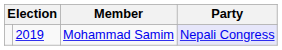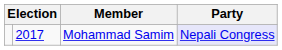Mohammad Samim | column 2: 2019 -> 2017
